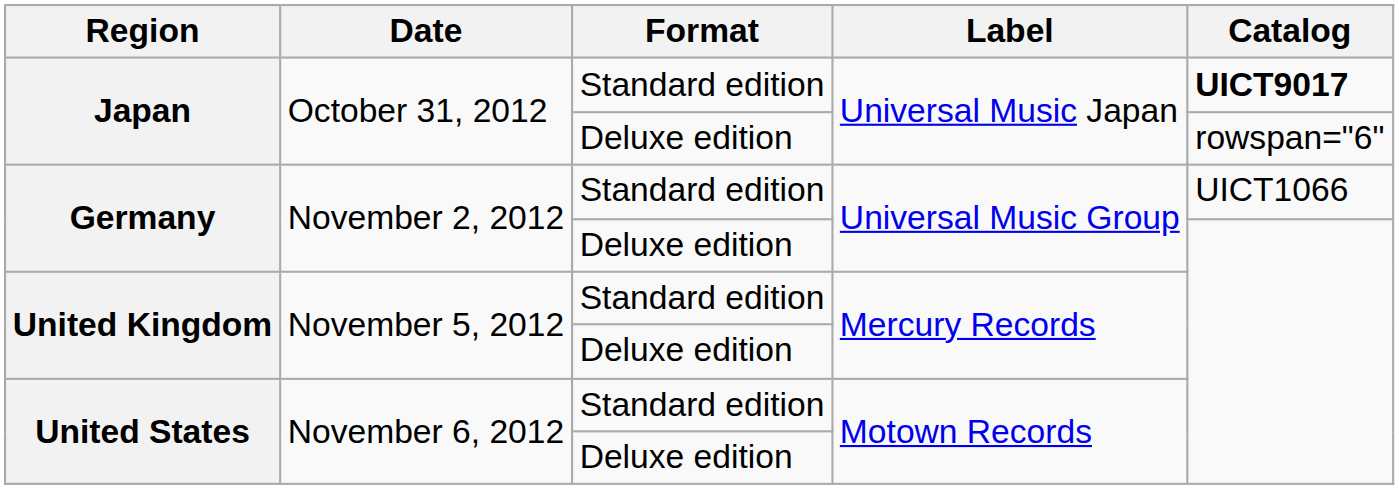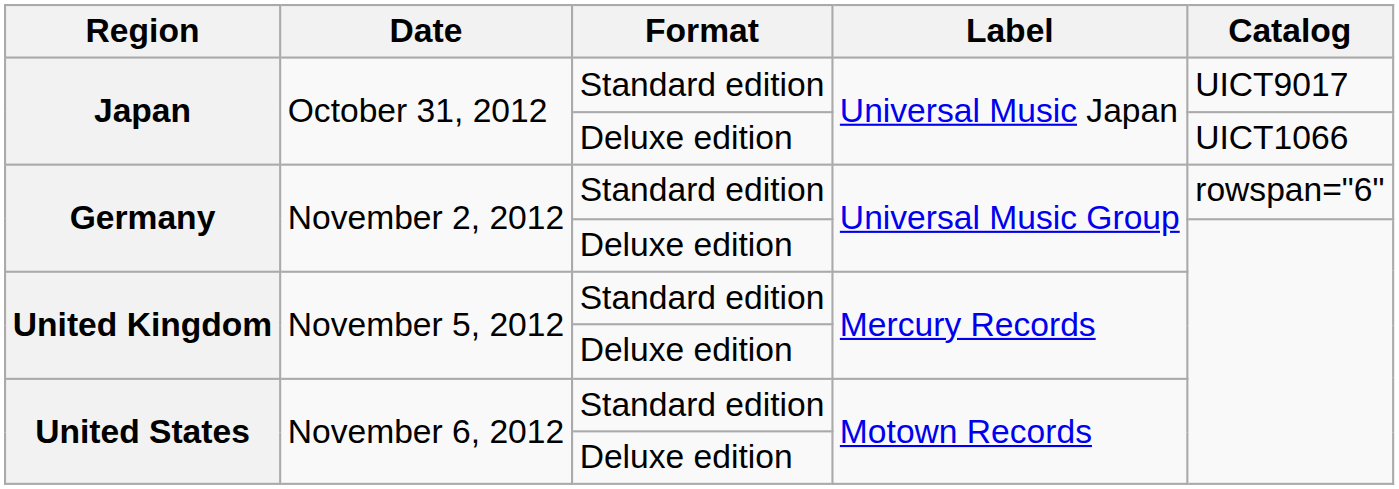Japan / Standard edition | Catalog: bold -> normal
Japan / Deluxe edition | Catalog: rowspan="6" -> UICT1066
Germany / Standard edition | Catalog: UICT1066 -> rowspan="6"
